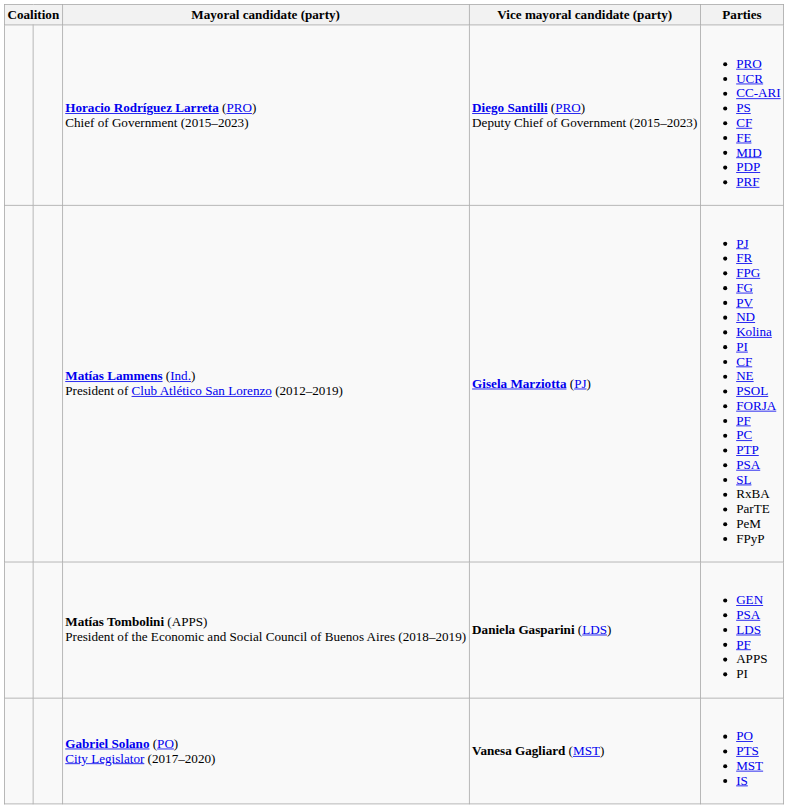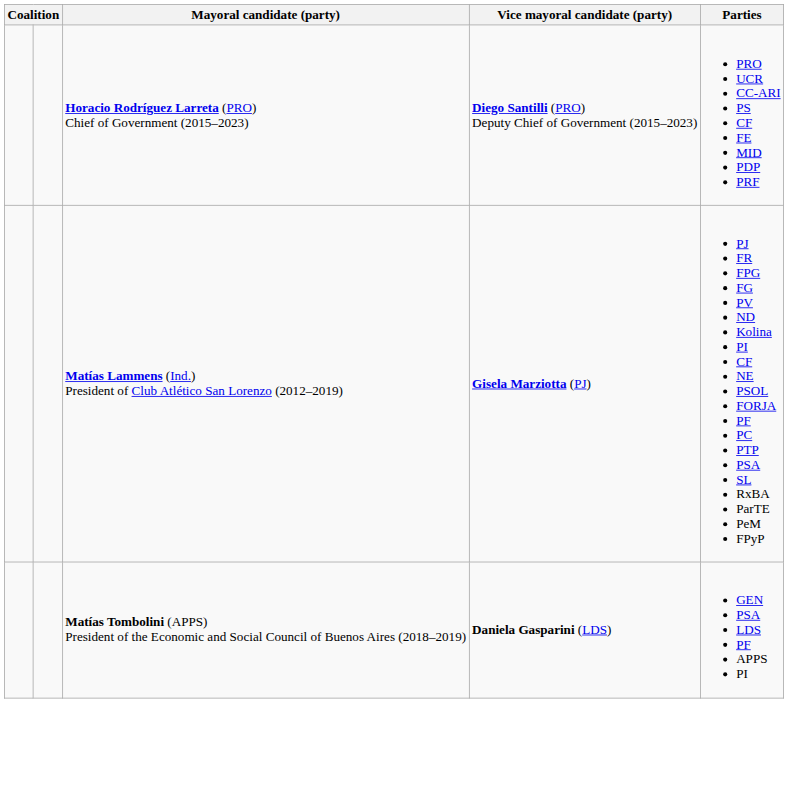- row: Gabriel Solano (PO) City Legislator (2017–2020) | Vanesa Gagliard (MST) | PO PTS MST IS
